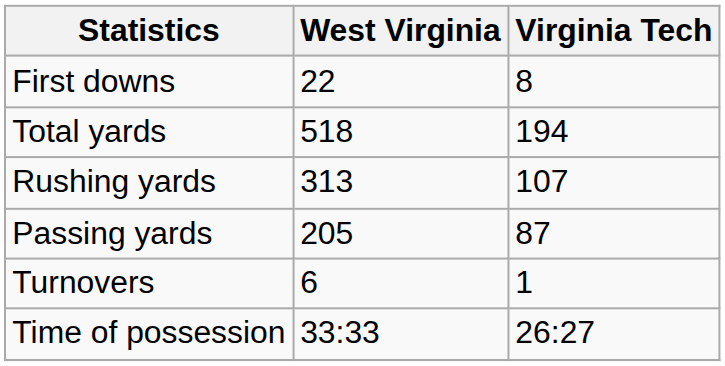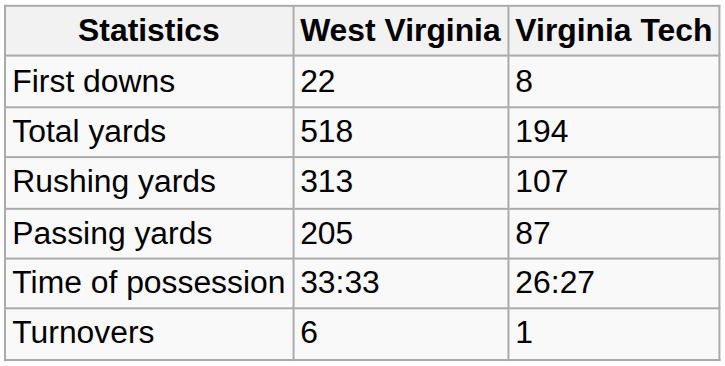rows swapped: Turnovers <-> Time of possession
